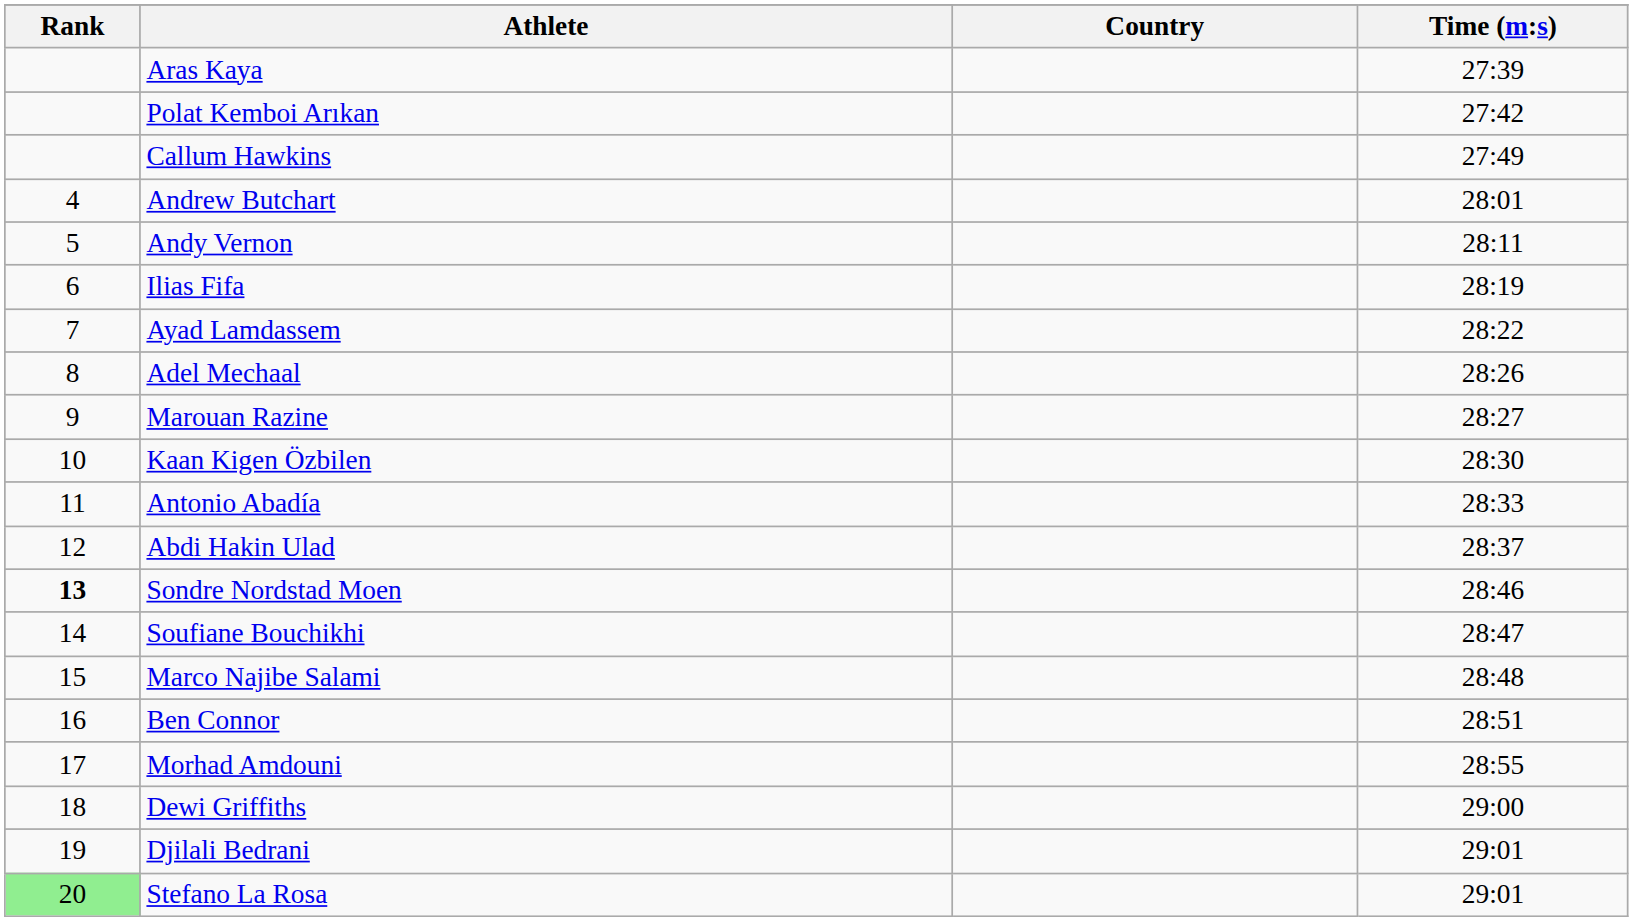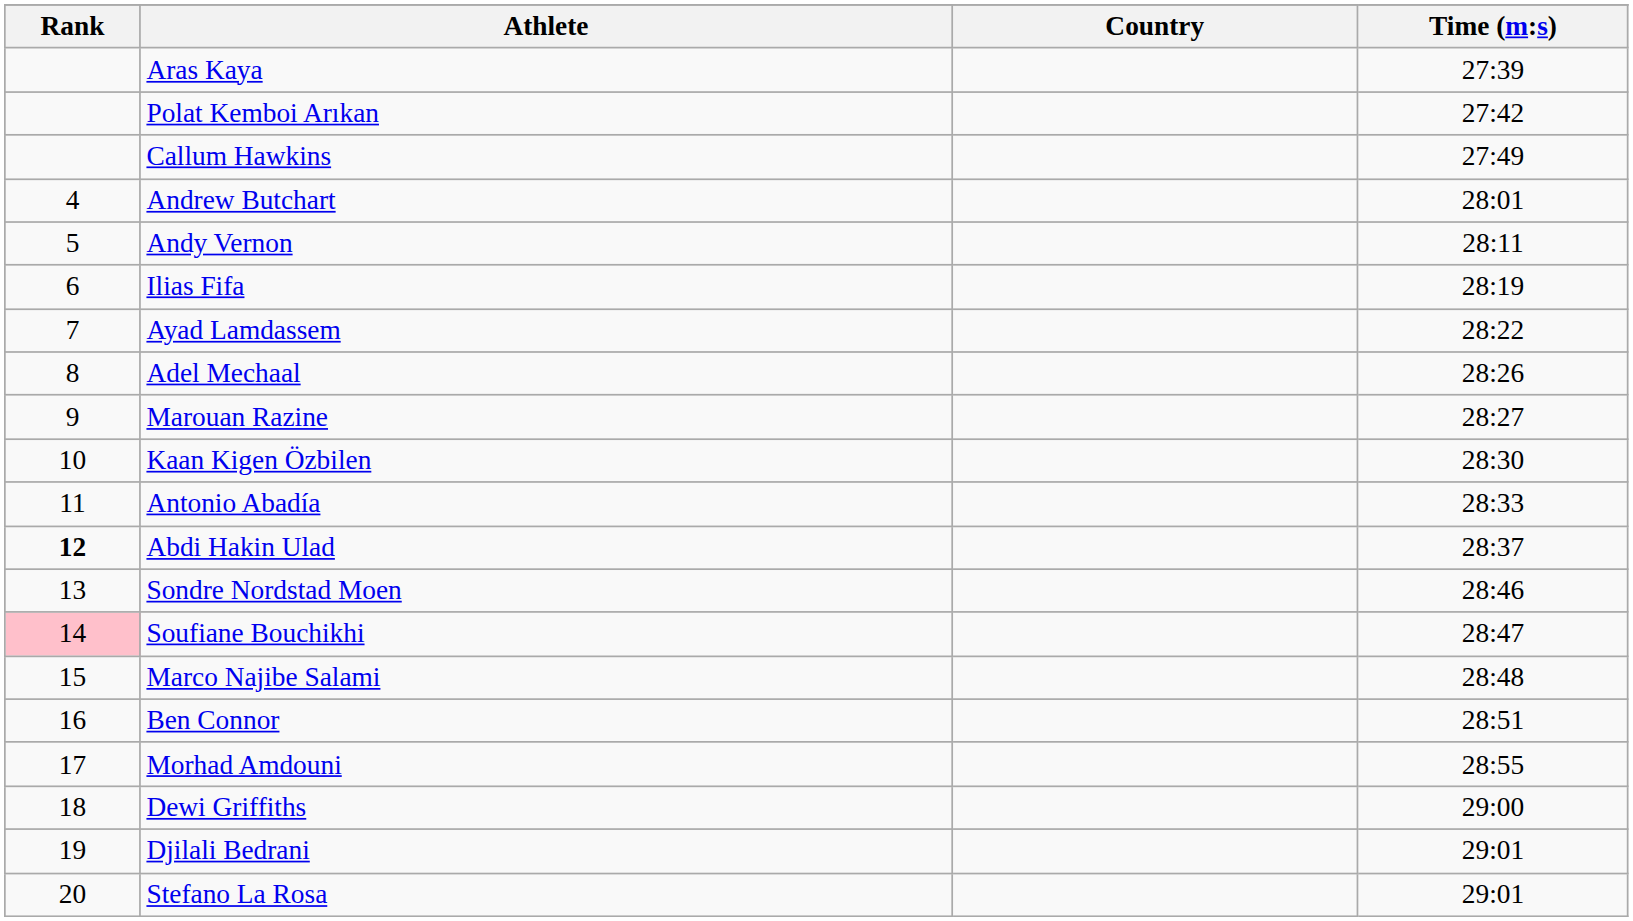Abdi Hakin Ulad | Rank: normal -> bold
Sondre Nordstad Moen | Rank: bold -> normal
Soufiane Bouchikhi | Rank: no background -> pink background
Stefano La Rosa | Rank: lightgreen background -> no background
